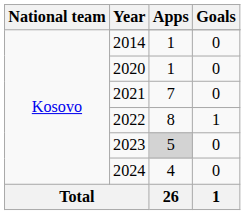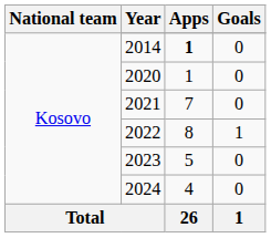2014 | Apps: normal -> bold
2023 | Apps: lightgrey background -> no background
